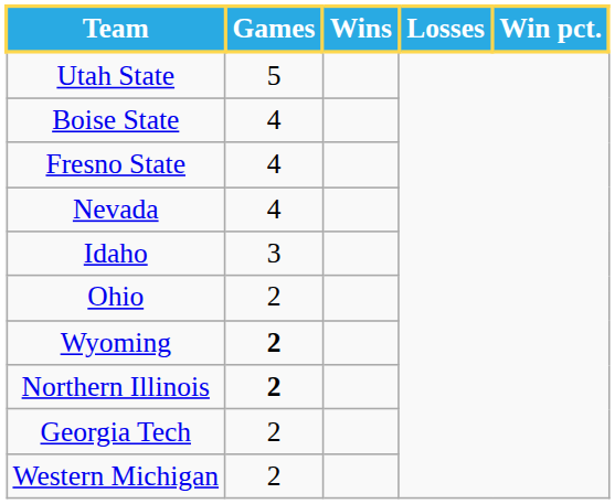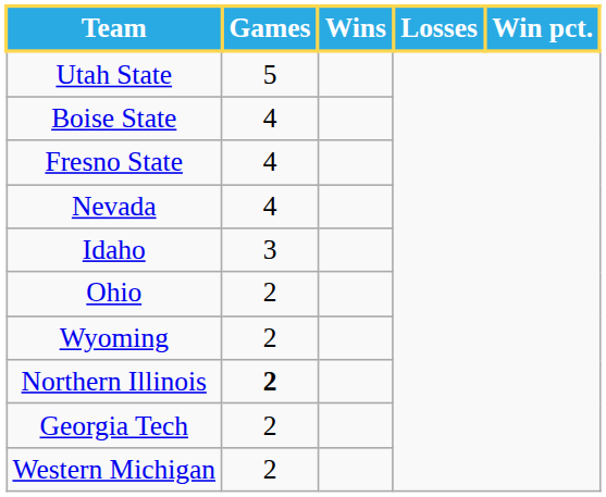Wyoming | Games: bold -> normal
